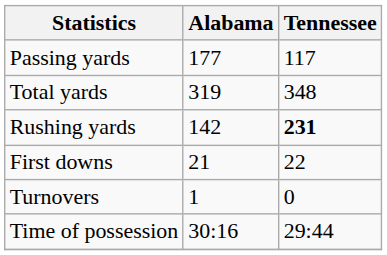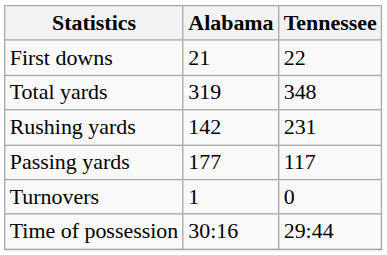rows swapped: First downs <-> Passing yards
Rushing yards | Tennessee: bold -> normal
